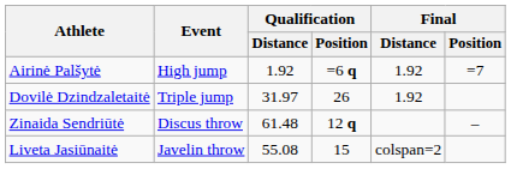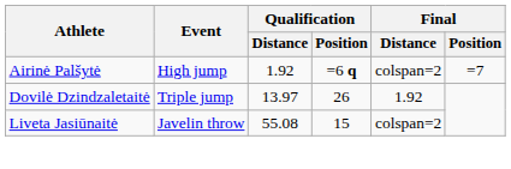Airinė Palšytė | Final / Distance: 1.92 -> colspan=2
Dovilė Dzindzaletaitė | Qualification / Distance: 31.97 -> 13.97
- row: Zinaida Sendriūtė | Discus throw | 61.48 | 12 q | –
